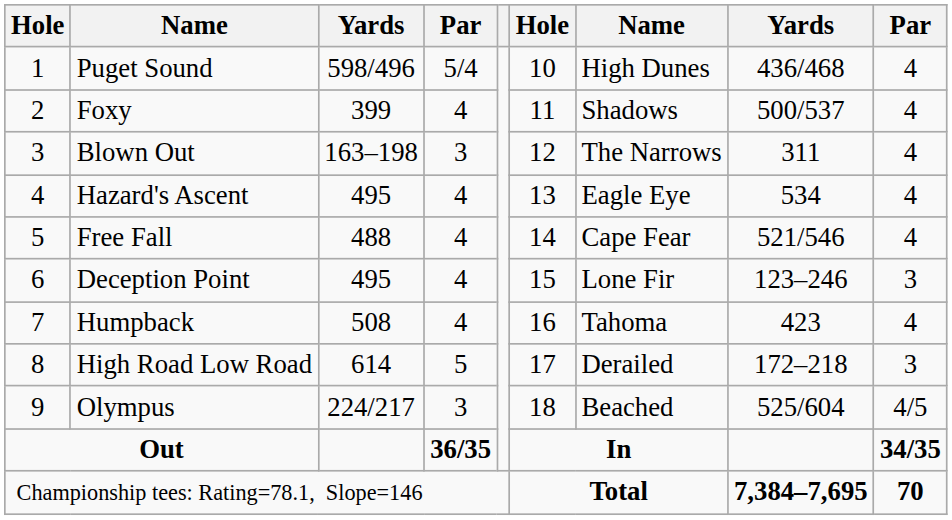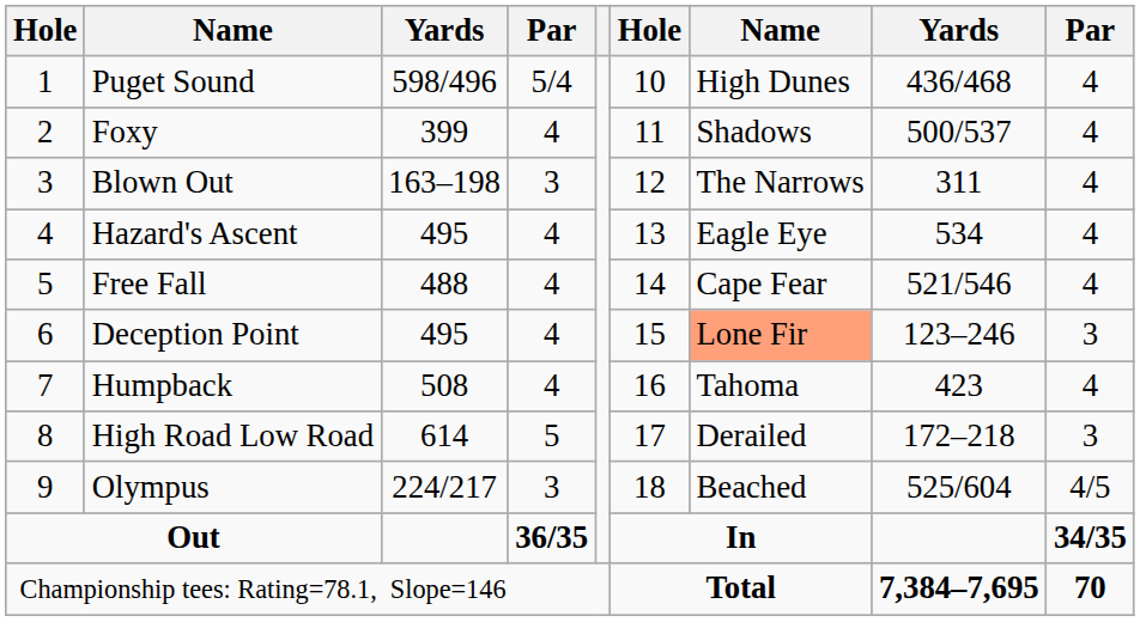Deception Point | column 7: no background -> lightsalmon background
